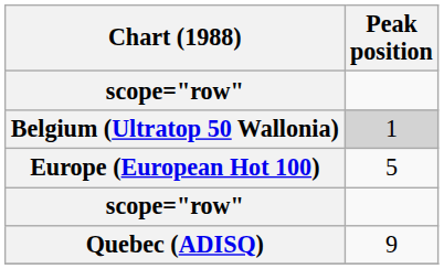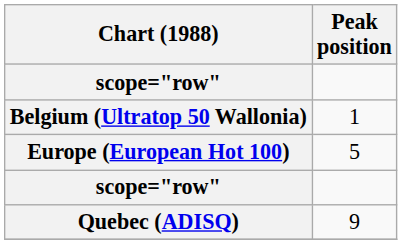Belgium (Ultratop 50 Wallonia) | Peak position: lightgrey background -> no background
